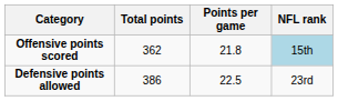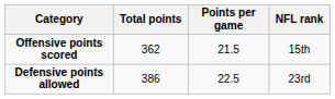Offensive points scored | Points per game: 21.8 -> 21.5
Offensive points scored | NFL rank: lightblue background -> no background
